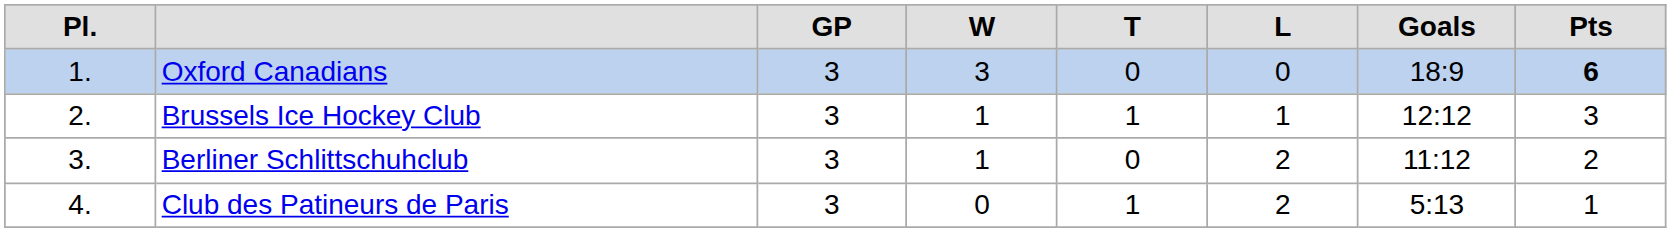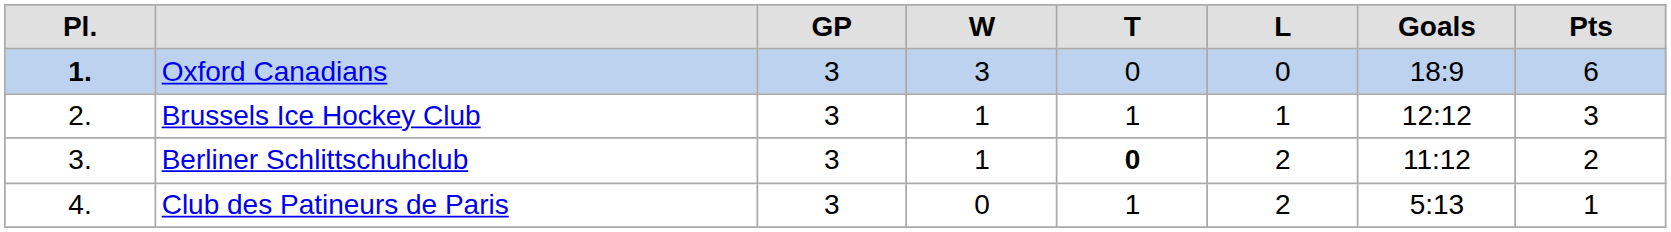Oxford Canadians | column 1: normal -> bold
Oxford Canadians | column 8: bold -> normal
Berliner Schlittschuhclub | column 5: normal -> bold
